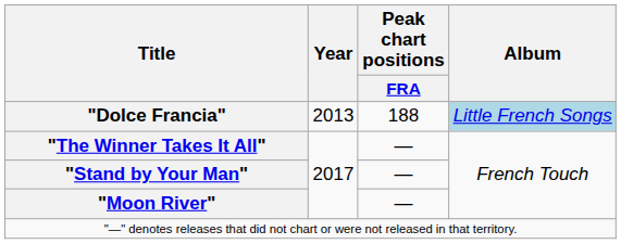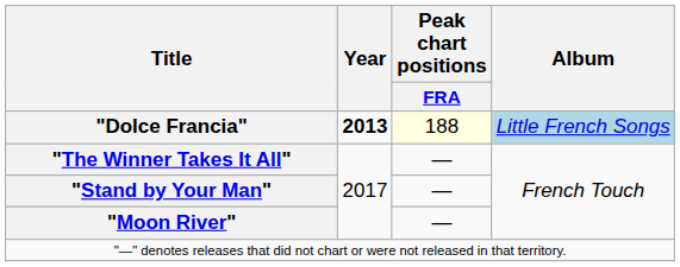"Dolce Francia" | Year: normal -> bold
"Dolce Francia" | Peak chart positions / FRA: no background -> lightyellow background
